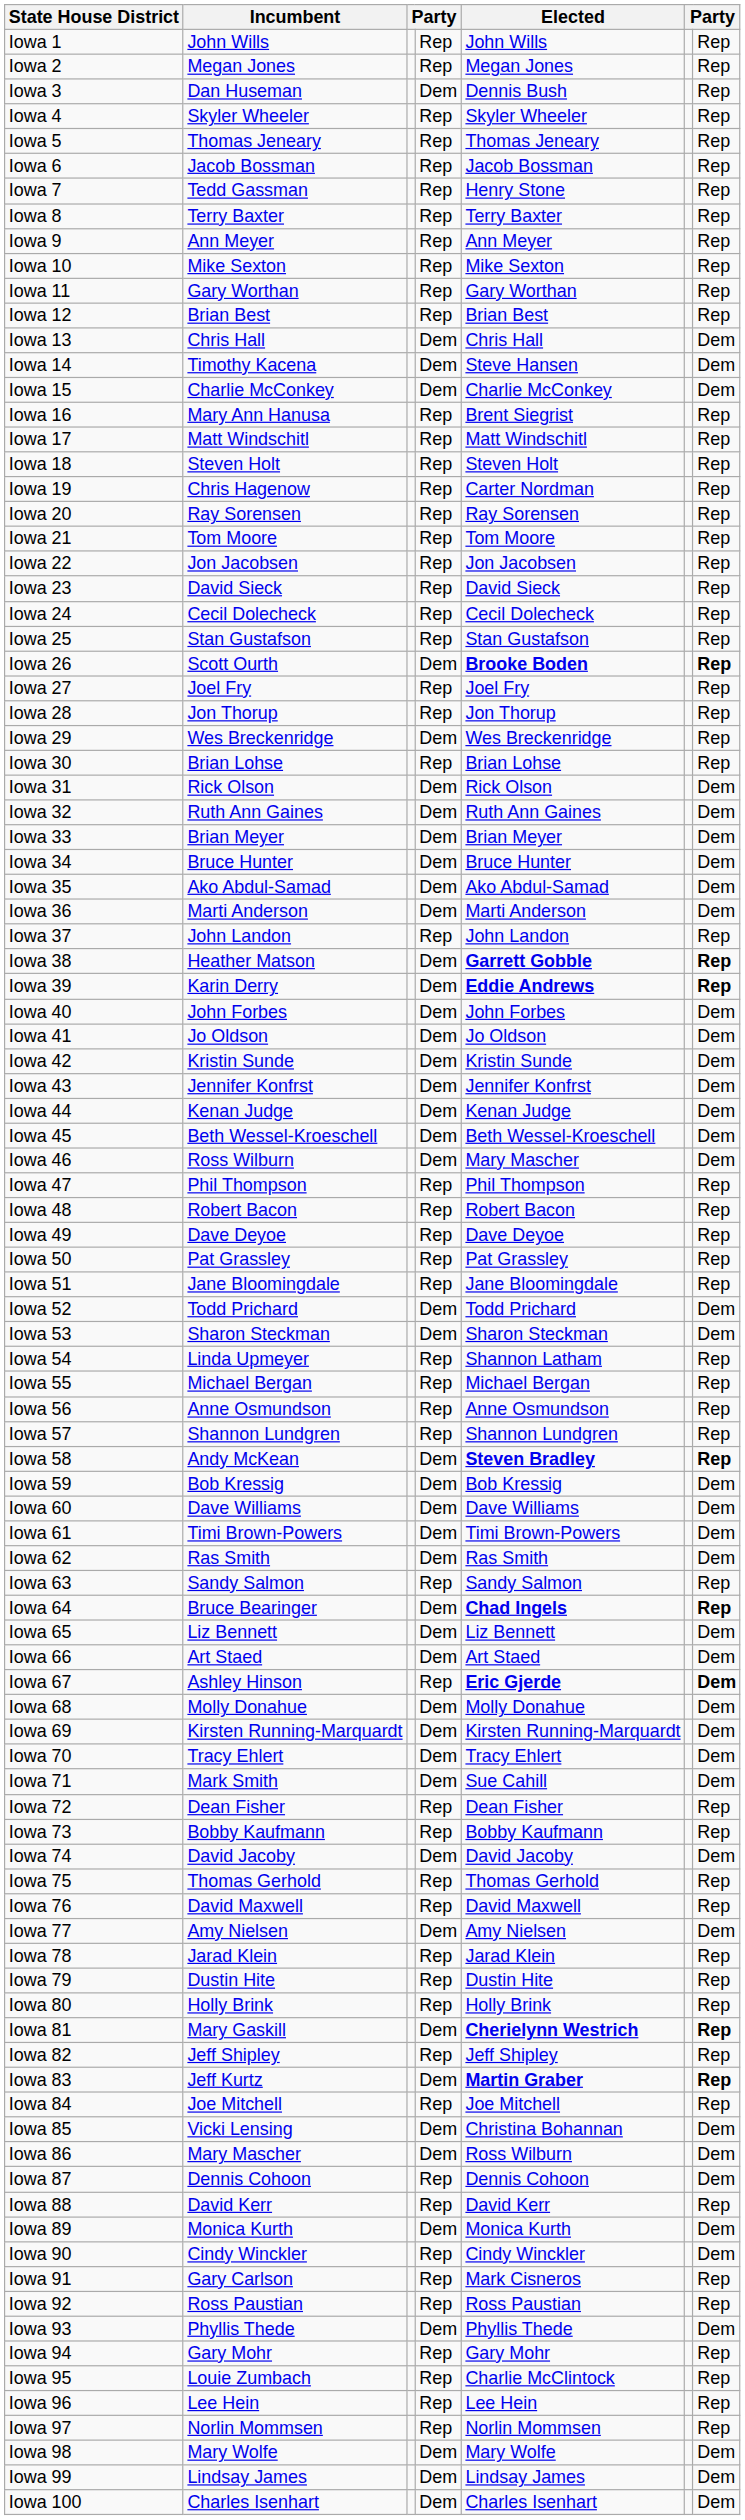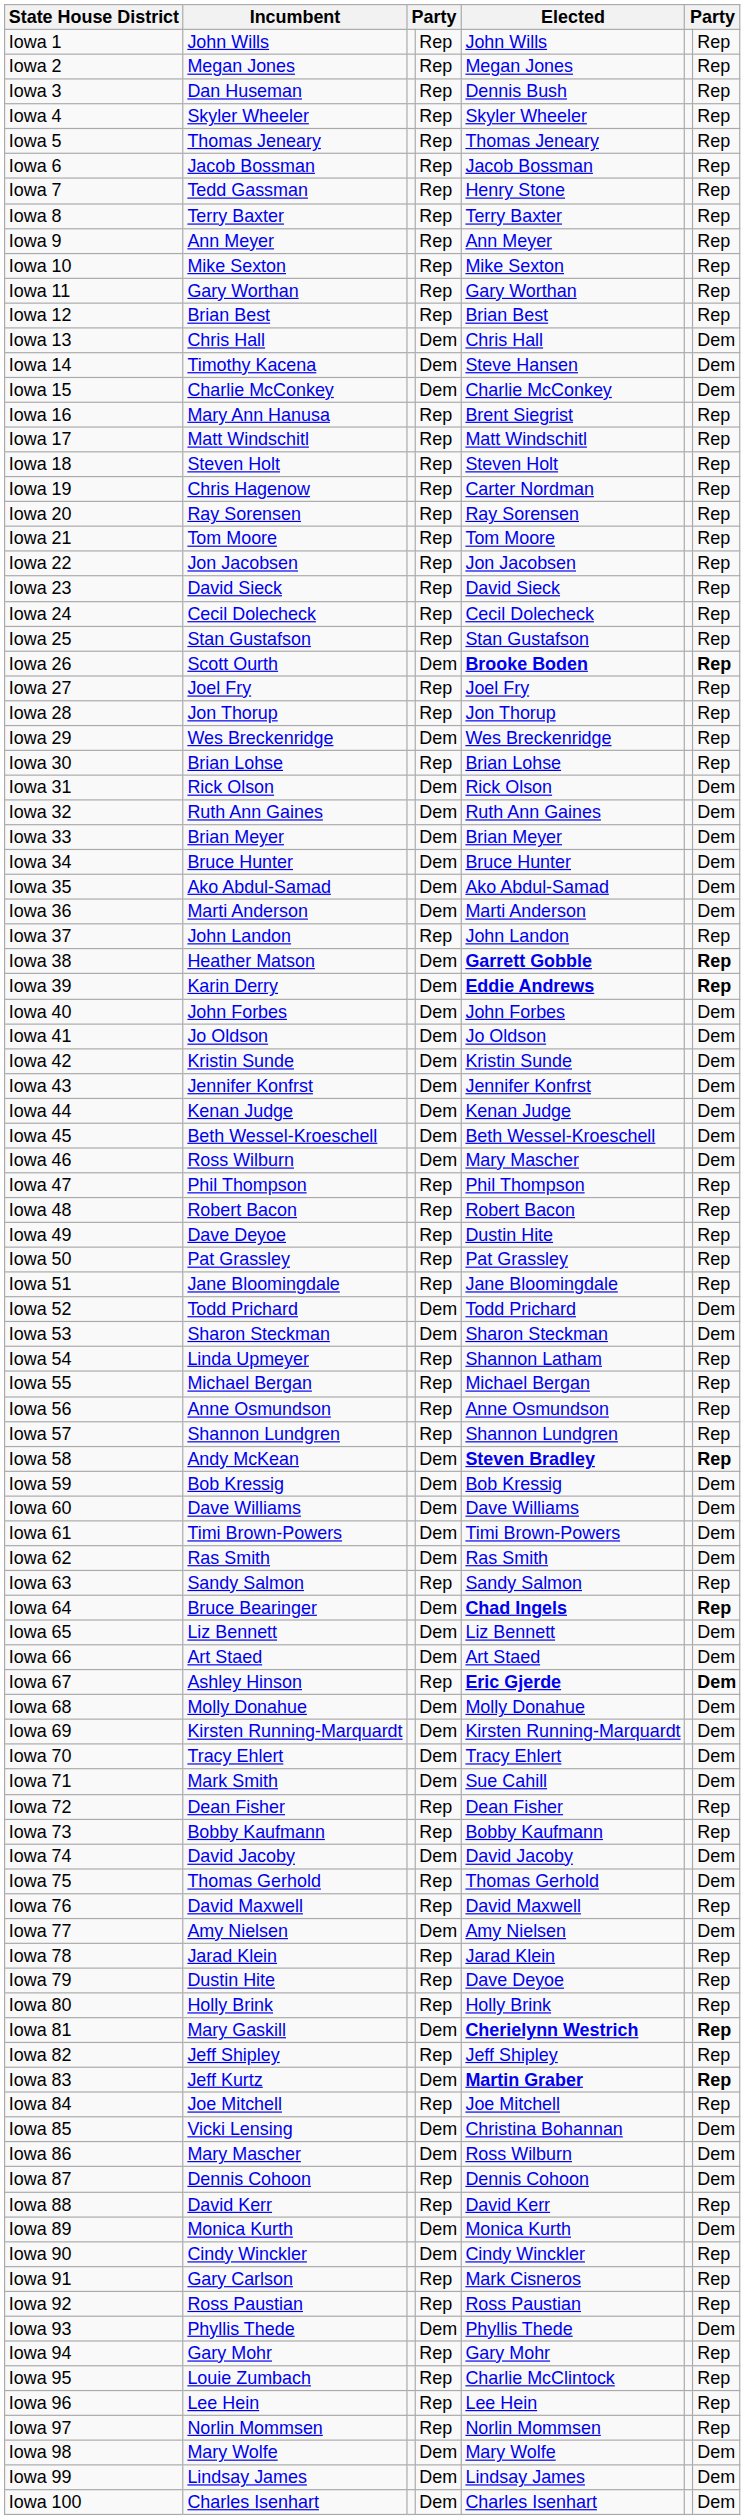Iowa 3 | column 4: Dem -> Rep
Iowa 49 | Elected: Dave Deyoe -> Dustin Hite
Iowa 75 | column 7: Rep -> Dem
Iowa 79 | Elected: Dustin Hite -> Dave Deyoe
Iowa 90 | column 4: Rep -> Dem
Iowa 90 | column 7: Dem -> Rep
